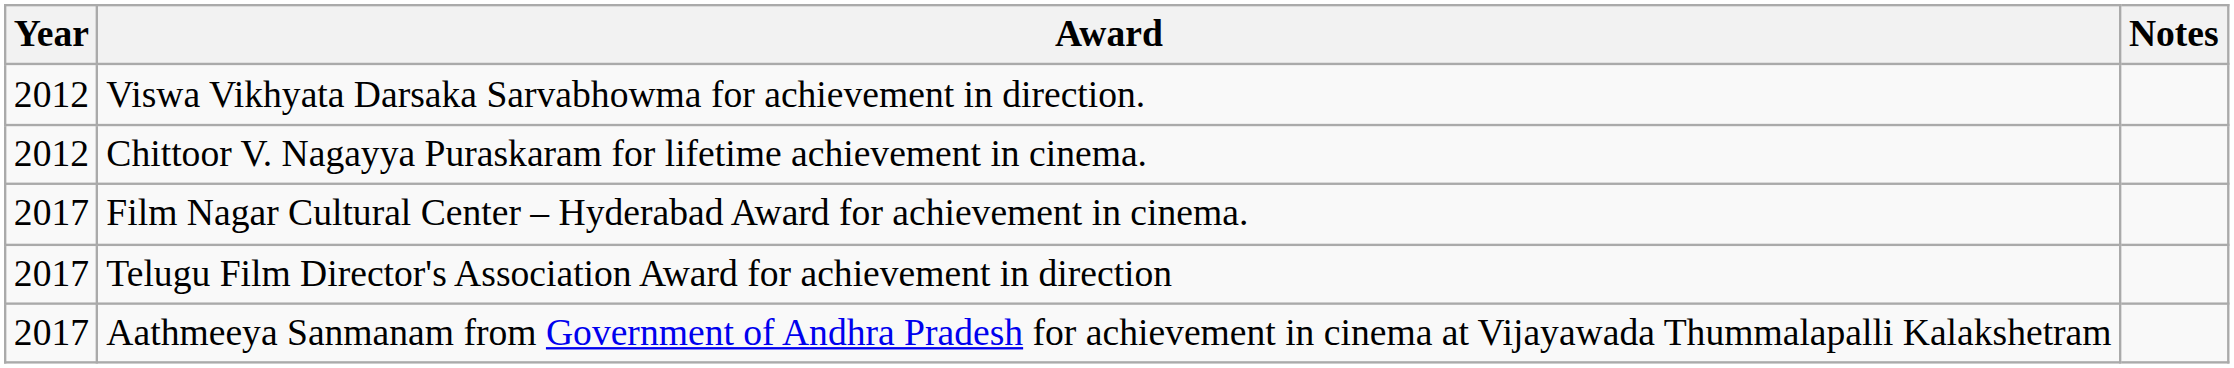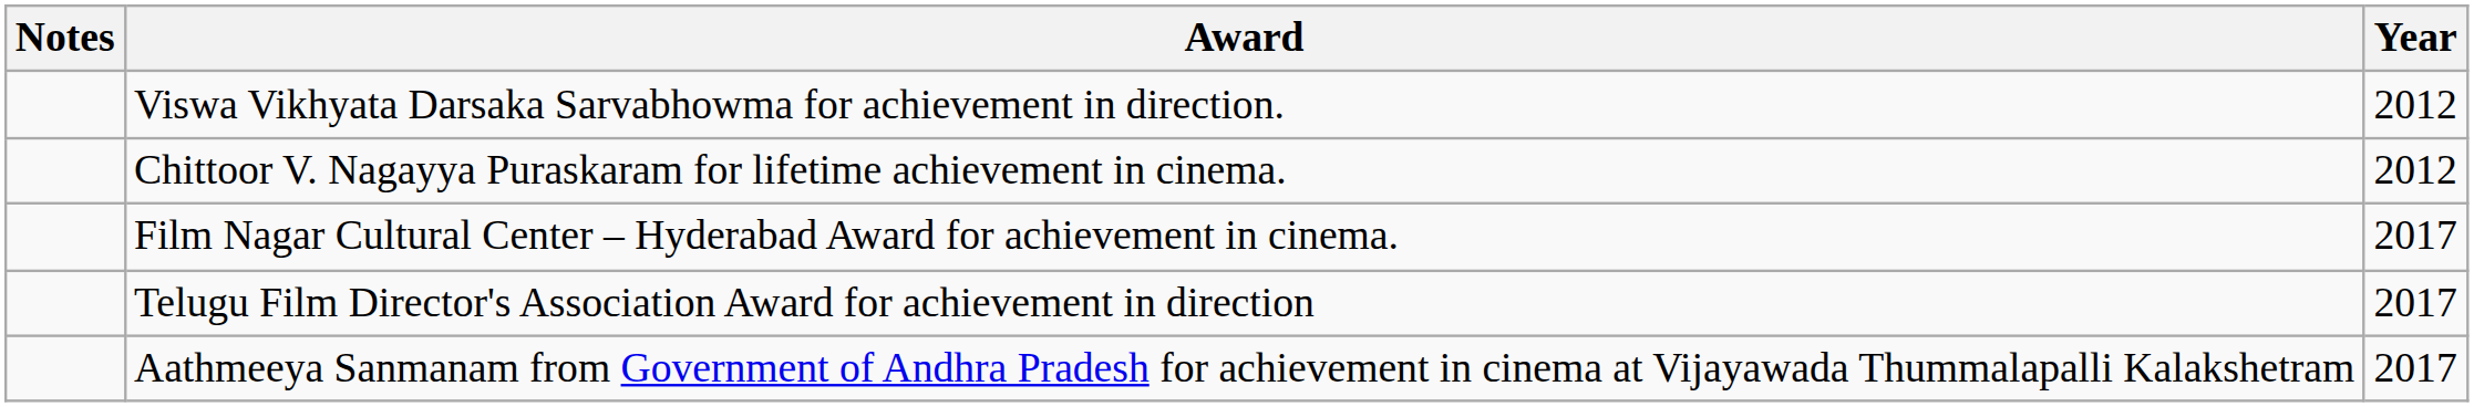columns swapped: Year <-> Notes
